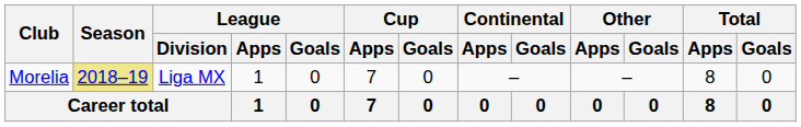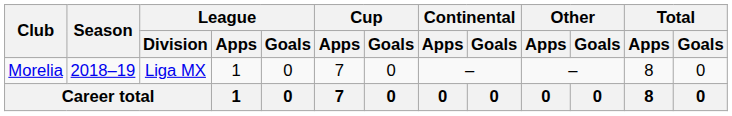Morelia | Season: khaki background -> no background
